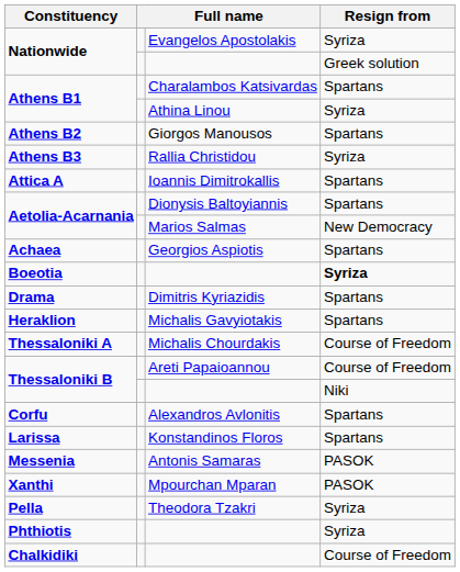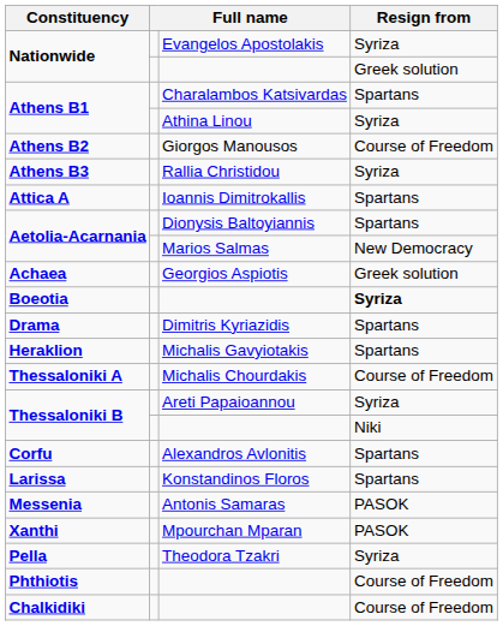Athens B2 | Resign from: Spartans -> Course of Freedom
Achaea | Resign from: Spartans -> Greek solution
Thessaloniki B / Areti Papaioannou | Resign from: Course of Freedom -> Syriza
Phthiotis | Resign from: Syriza -> Course of Freedom
